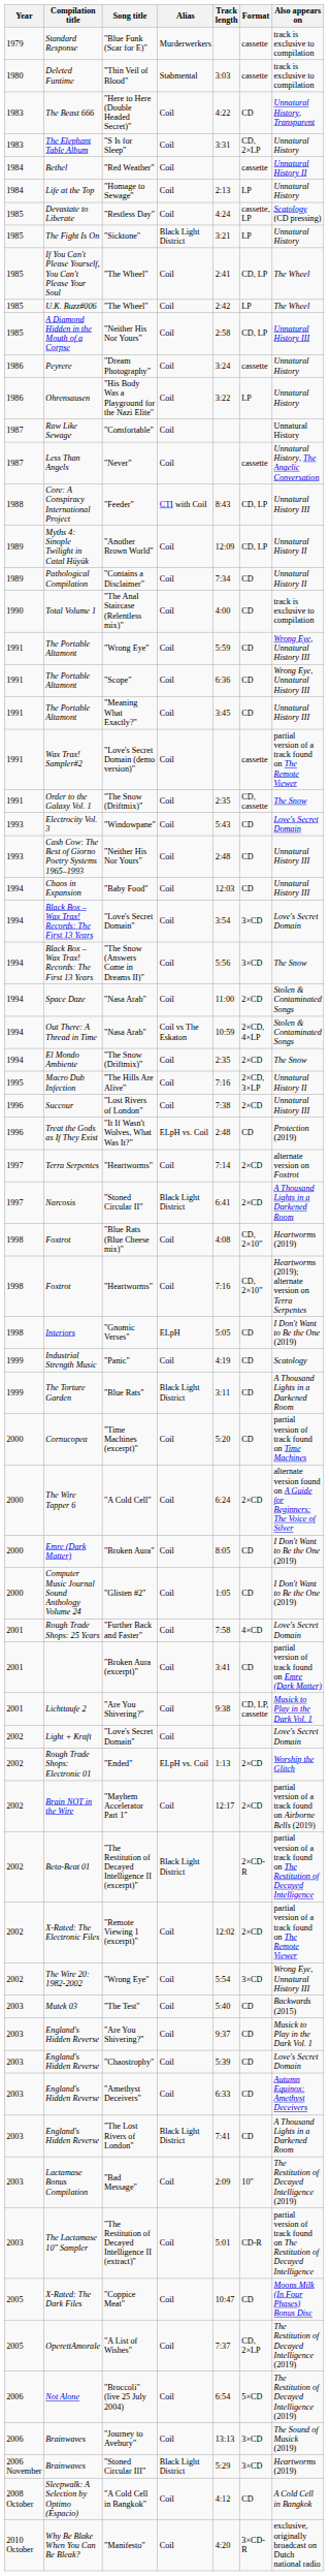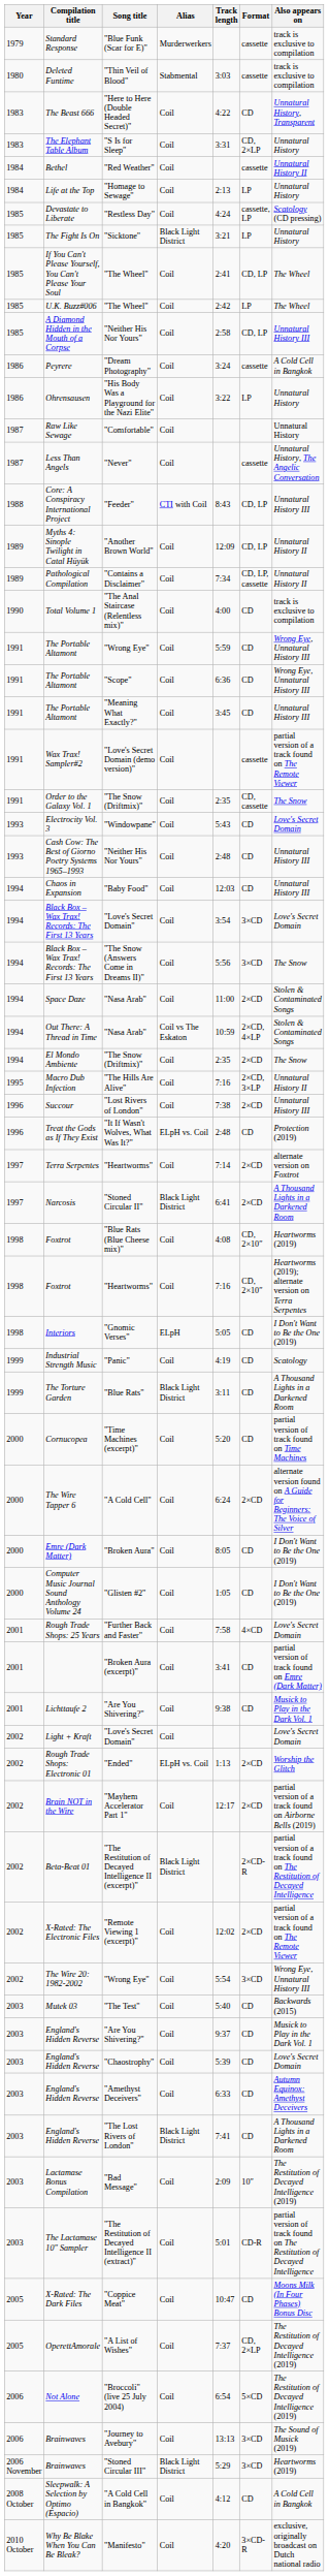Peyrere | Also appears on: Unnatural History -> A Cold Cell in Bangkok
Pathological Compilation | Format: CD -> CD, LP, cassette
Lichttaufe 2 | Format: CD, LP, cassette -> CD
